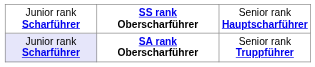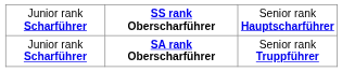SA rank Oberscharführer | column 1: lavender background -> no background
